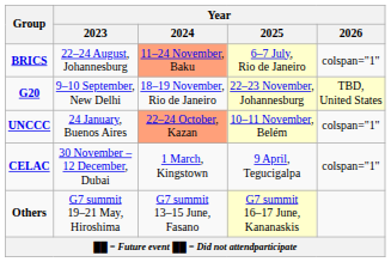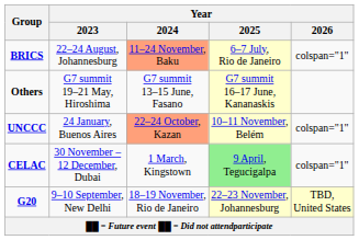rows swapped: G20 <-> Others
CELAC | Year / 2025: no background -> lightgreen background
